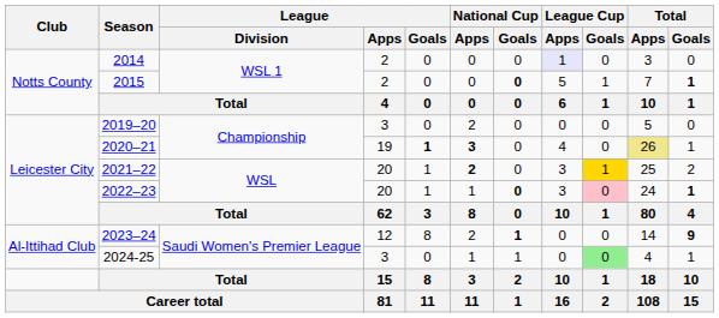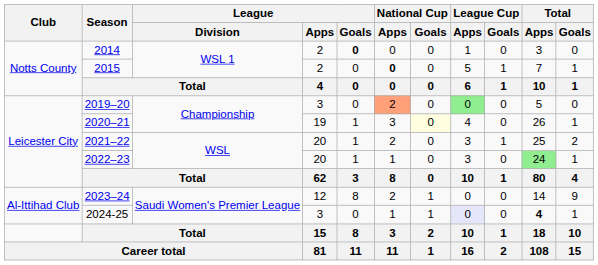2014 | League / Goals: normal -> bold
2014 | League Cup / Apps: lavender background -> no background
2015 | National Cup / Apps: normal -> bold
2015 | National Cup / Goals: bold -> normal
2015 | Total / Goals: bold -> normal
2019–20 | National Cup / Apps: no background -> lightsalmon background
2019–20 | League Cup / Apps: no background -> lightgreen background
2020–21 | League / Goals: bold -> normal
2020–21 | National Cup / Apps: bold -> normal
2020–21 | National Cup / Goals: no background -> lightyellow background
2020–21 | Total / Apps: khaki background -> no background
2021–22 | National Cup / Apps: bold -> normal
2021–22 | League Cup / Goals: gold background -> no background
2022–23 | National Cup / Goals: bold -> normal
2022–23 | League Cup / Goals: pink background -> no background
2022–23 | Total / Apps: no background -> lightgreen background
2022–23 | Total / Goals: bold -> normal
2023–24 | National Cup / Goals: bold -> normal
2023–24 | Total / Goals: bold -> normal
2024-25 | League Cup / Apps: no background -> lavender background
2024-25 | League Cup / Goals: lightgreen background -> no background
2024-25 | Total / Apps: normal -> bold
